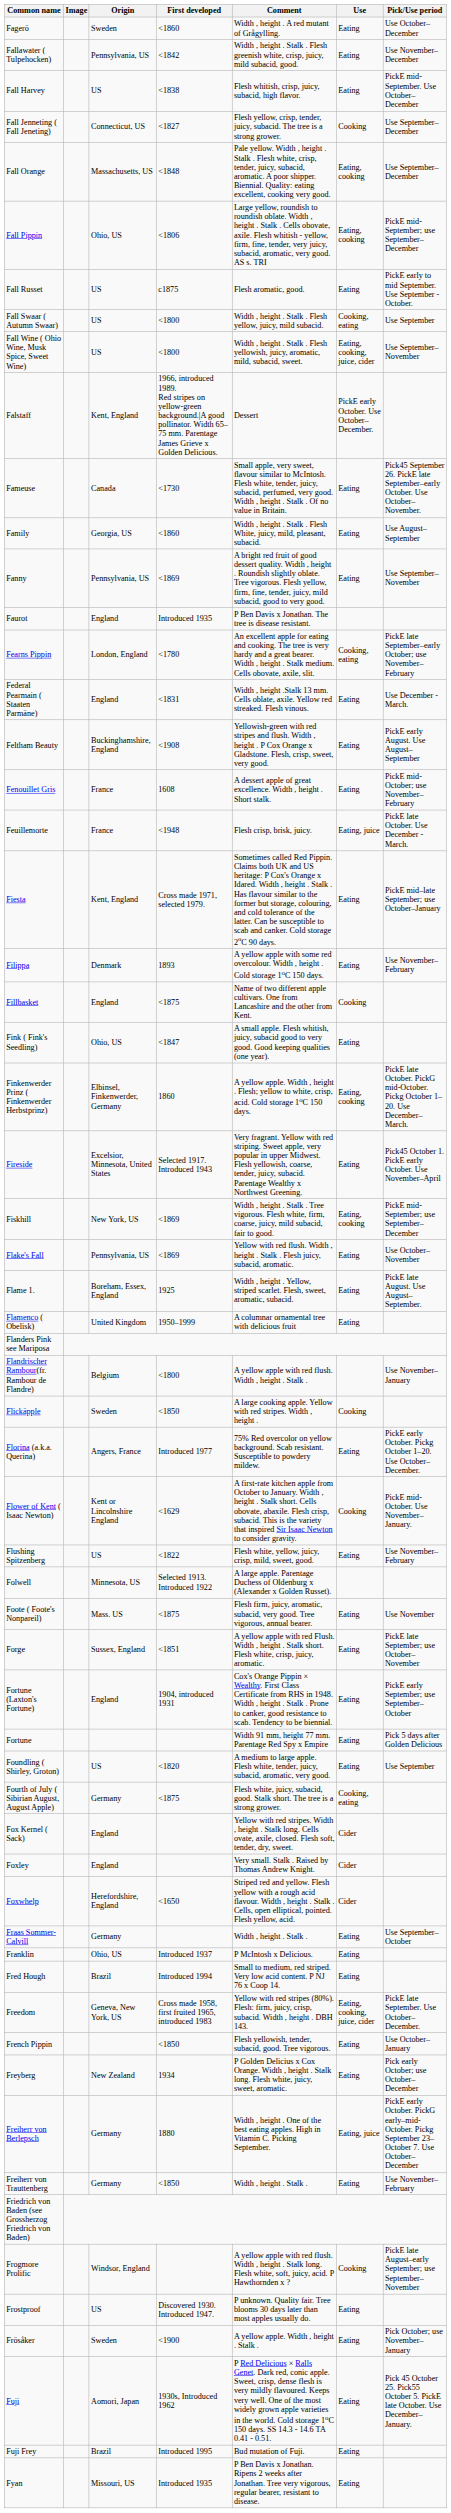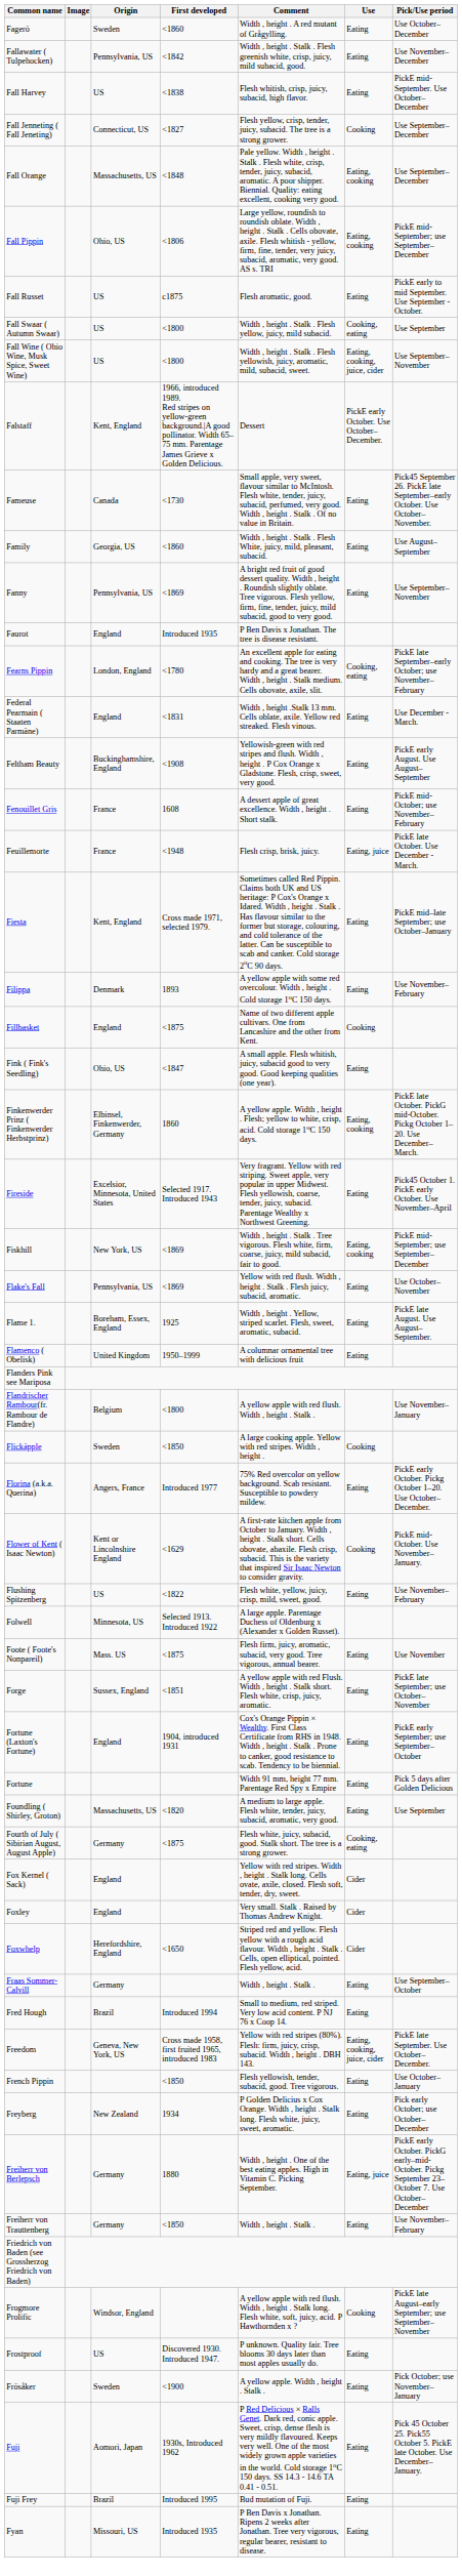Foundling ( Shirley, Groton) | Origin: US -> Massachusetts, US
- row: Franklin | Ohio, US | Introduced 1937 | P McIntosh x Delicious. | Eating
